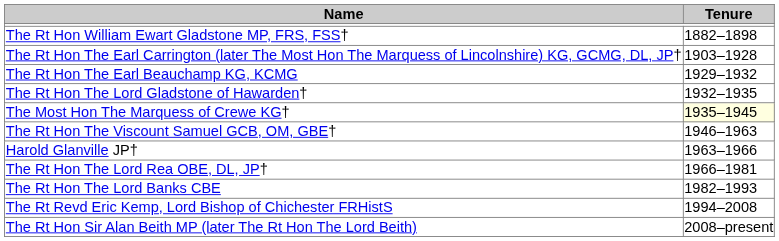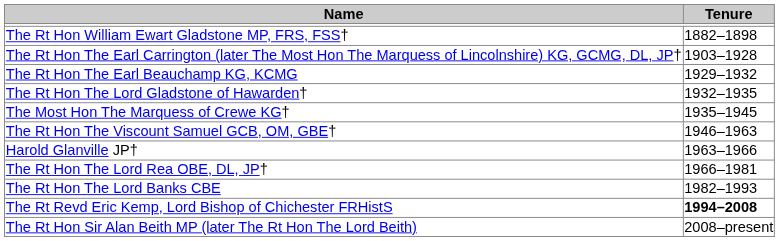The Most Hon The Marquess of Crewe KG† | Tenure: lightyellow background -> no background
The Rt Revd Eric Kemp, Lord Bishop of Chichester FRHistS | Tenure: normal -> bold
